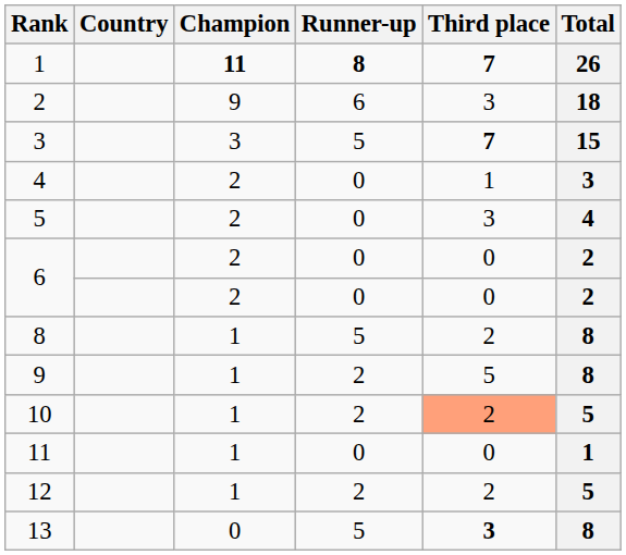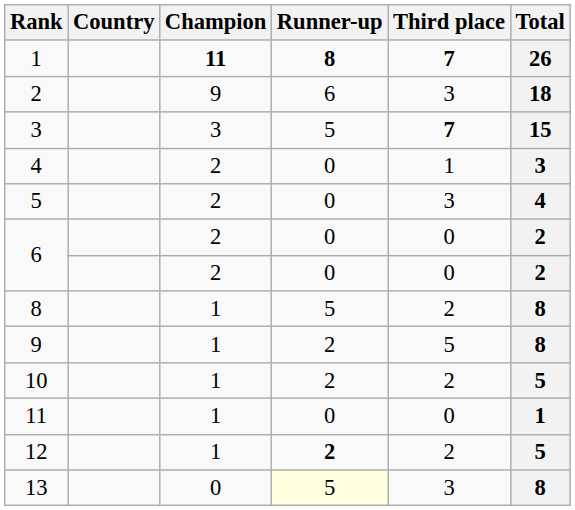10 | Third place: lightsalmon background -> no background
12 | Runner-up: normal -> bold
13 | Runner-up: no background -> lightyellow background
13 | Third place: bold -> normal
